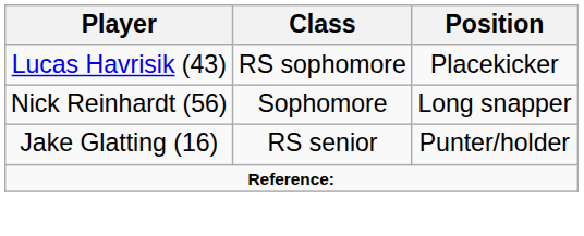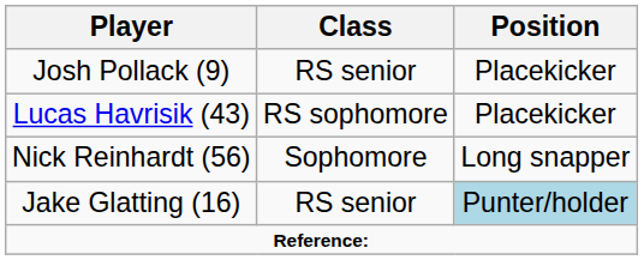+ row: Josh Pollack (9) | RS senior | Placekicker
Jake Glatting (16) | Position: no background -> lightblue background
